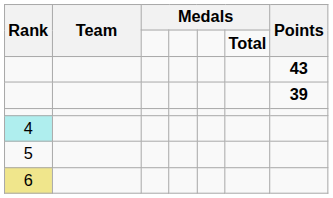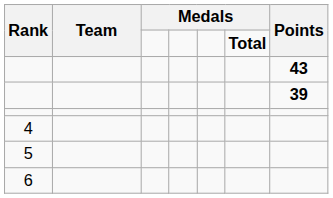4 | Rank: paleturquoise background -> no background
6 | Rank: khaki background -> no background
